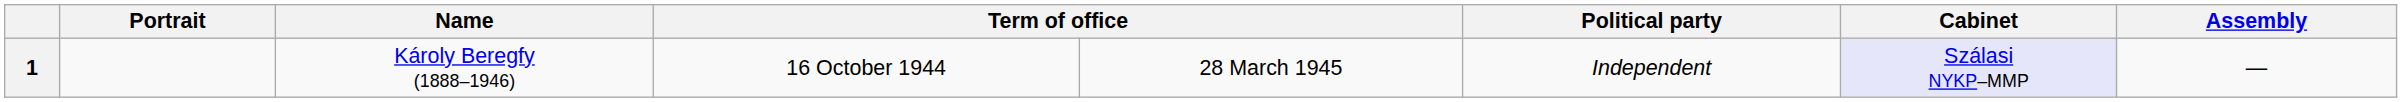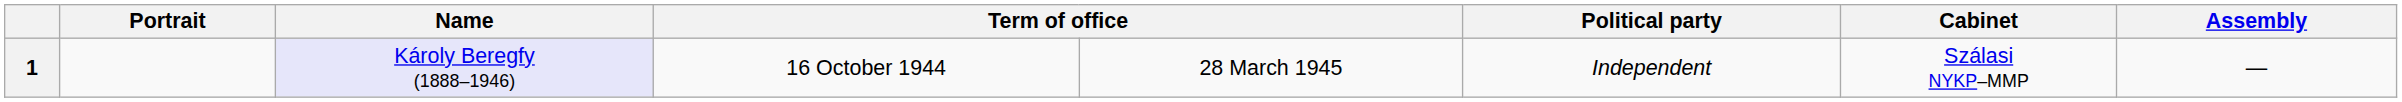1 | Name: no background -> lavender background
1 | Cabinet: lavender background -> no background
